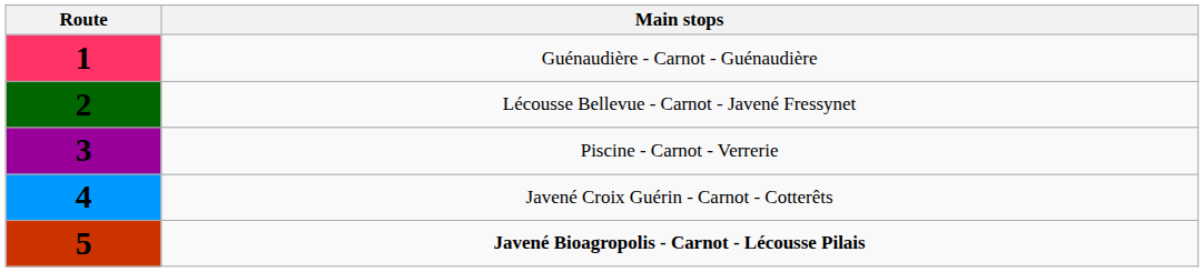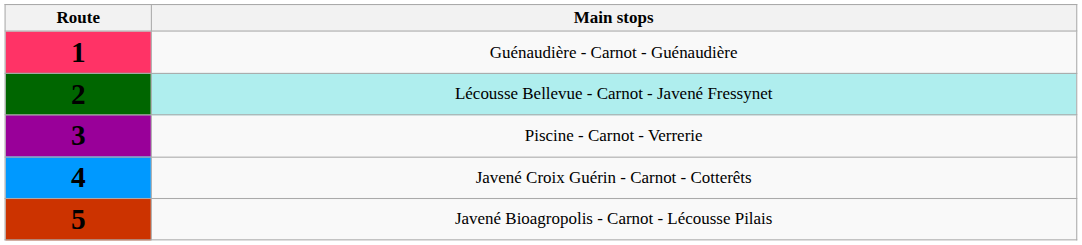Lécousse Bellevue - Carnot - Javené Fressynet | Main stops: no background -> paleturquoise background
Javené Bioagropolis - Carnot - Lécousse Pilais | Main stops: bold -> normal
